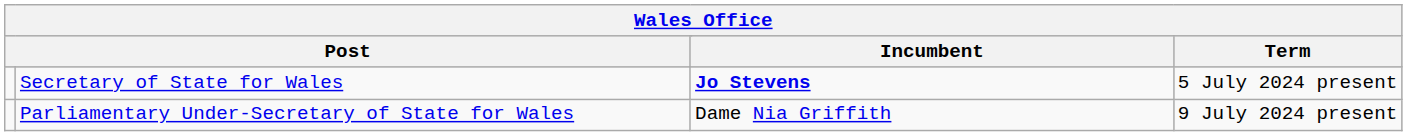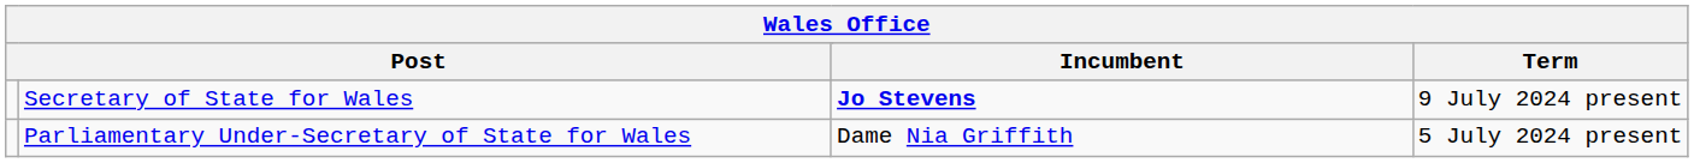Secretary of State for Wales | Term: 5 July 2024 present -> 9 July 2024 present
Parliamentary Under-Secretary of State for Wales | Term: 9 July 2024 present -> 5 July 2024 present
